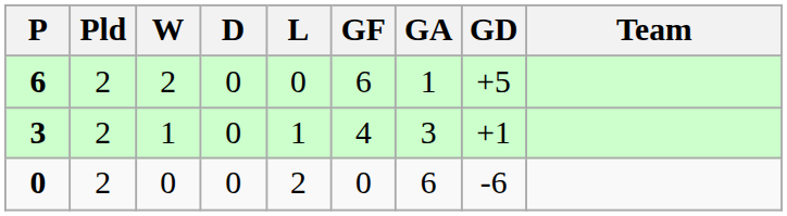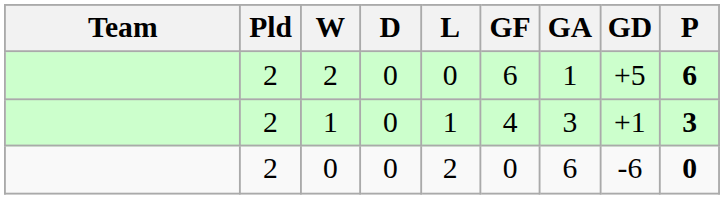columns swapped: Team <-> P
